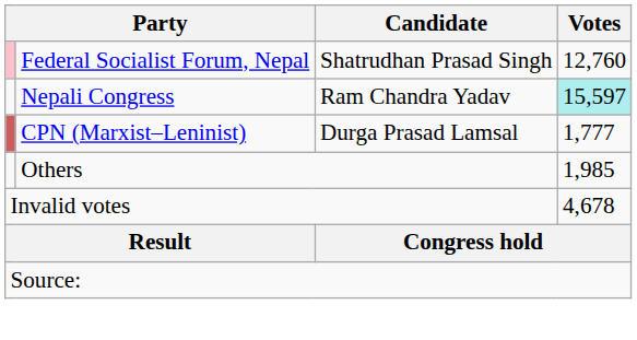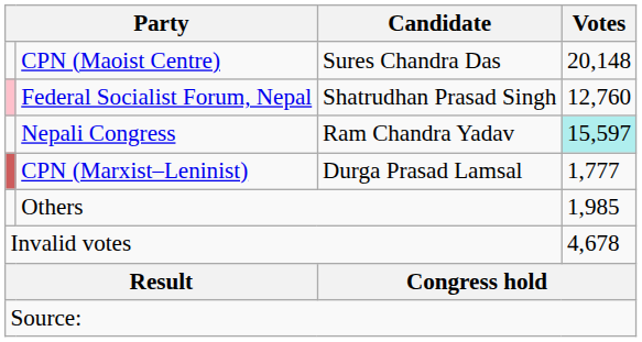+ row: CPN (Maoist Centre) | Sures Chandra Das | 20,148
